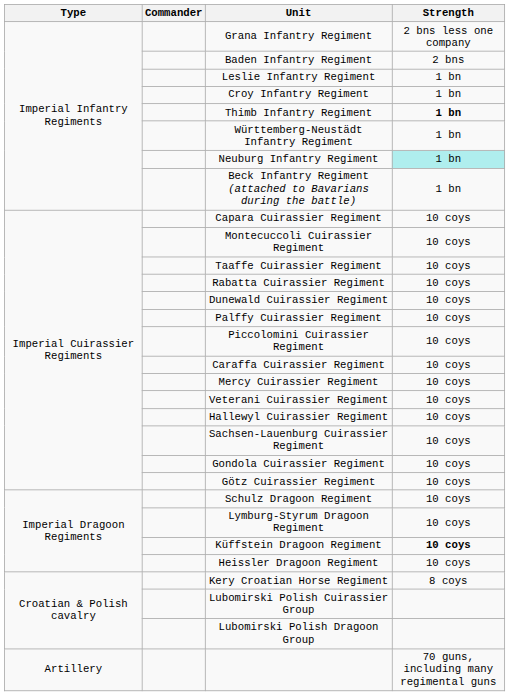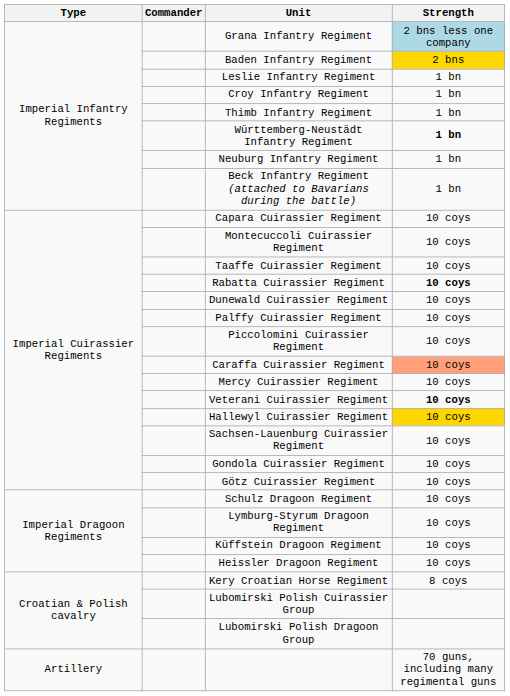Grana Infantry Regiment | Strength: no background -> lightblue background
Baden Infantry Regiment | Strength: no background -> gold background
Thimb Infantry Regiment | Strength: bold -> normal
Württemberg-Neustädt Infantry Regiment | Strength: normal -> bold
Neuburg Infantry Regiment | Strength: paleturquoise background -> no background
Rabatta Cuirassier Regiment | Strength: normal -> bold
Caraffa Cuirassier Regiment | Strength: no background -> lightsalmon background
Veterani Cuirassier Regiment | Strength: normal -> bold
Hallewyl Cuirassier Regiment | Strength: no background -> gold background
Küffstein Dragoon Regiment | Strength: bold -> normal
